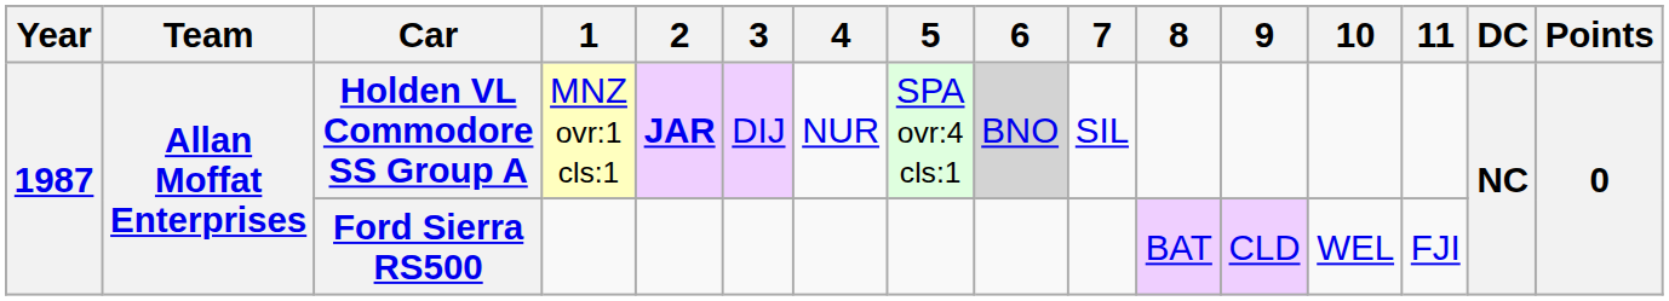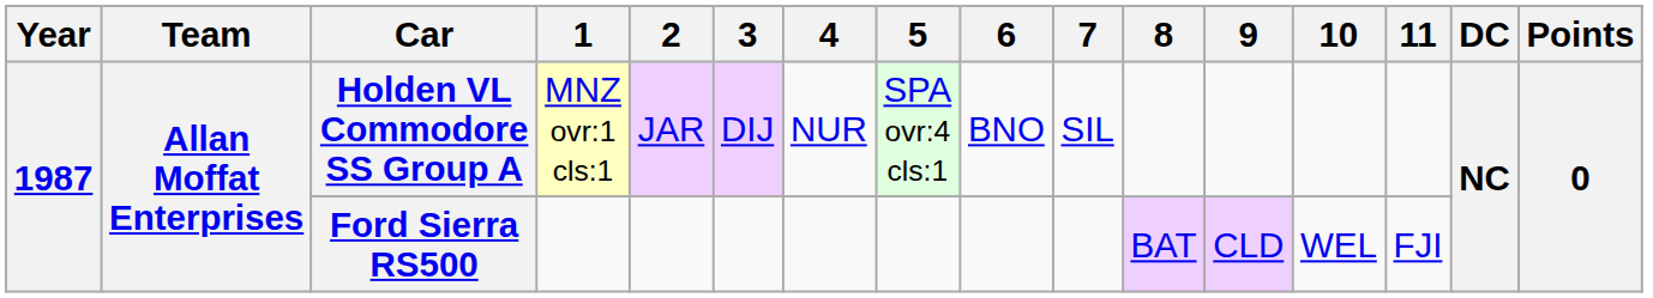Holden VL Commodore SS Group A | 2: bold -> normal
Holden VL Commodore SS Group A | 6: lightgrey background -> no background
